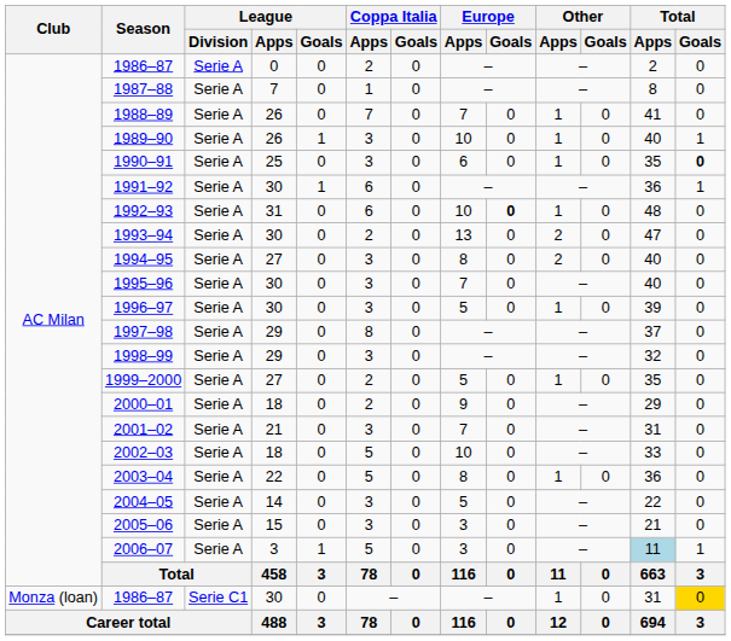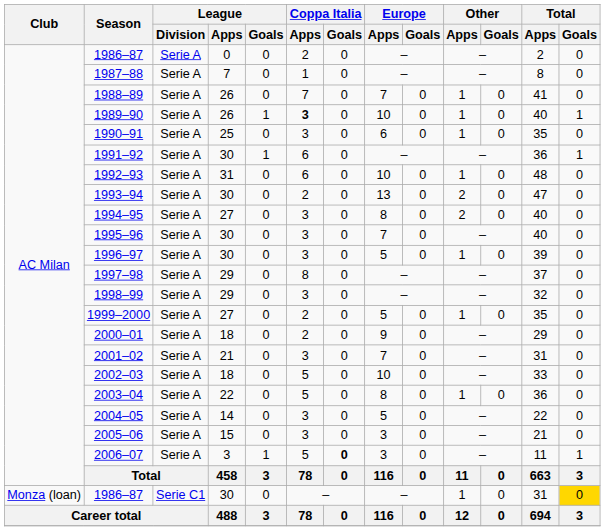1989–90 | Coppa Italia / Apps: normal -> bold
1990–91 | Total / Goals: bold -> normal
1992–93 | Europe / Goals: bold -> normal
2006–07 | Coppa Italia / Goals: normal -> bold
2006–07 | Total / Apps: lightblue background -> no background
